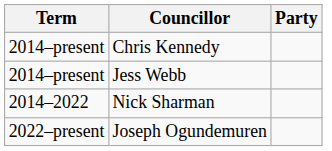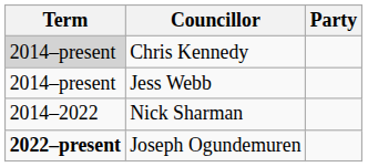Chris Kennedy | Term: no background -> lightgrey background
Joseph Ogundemuren | Term: normal -> bold
